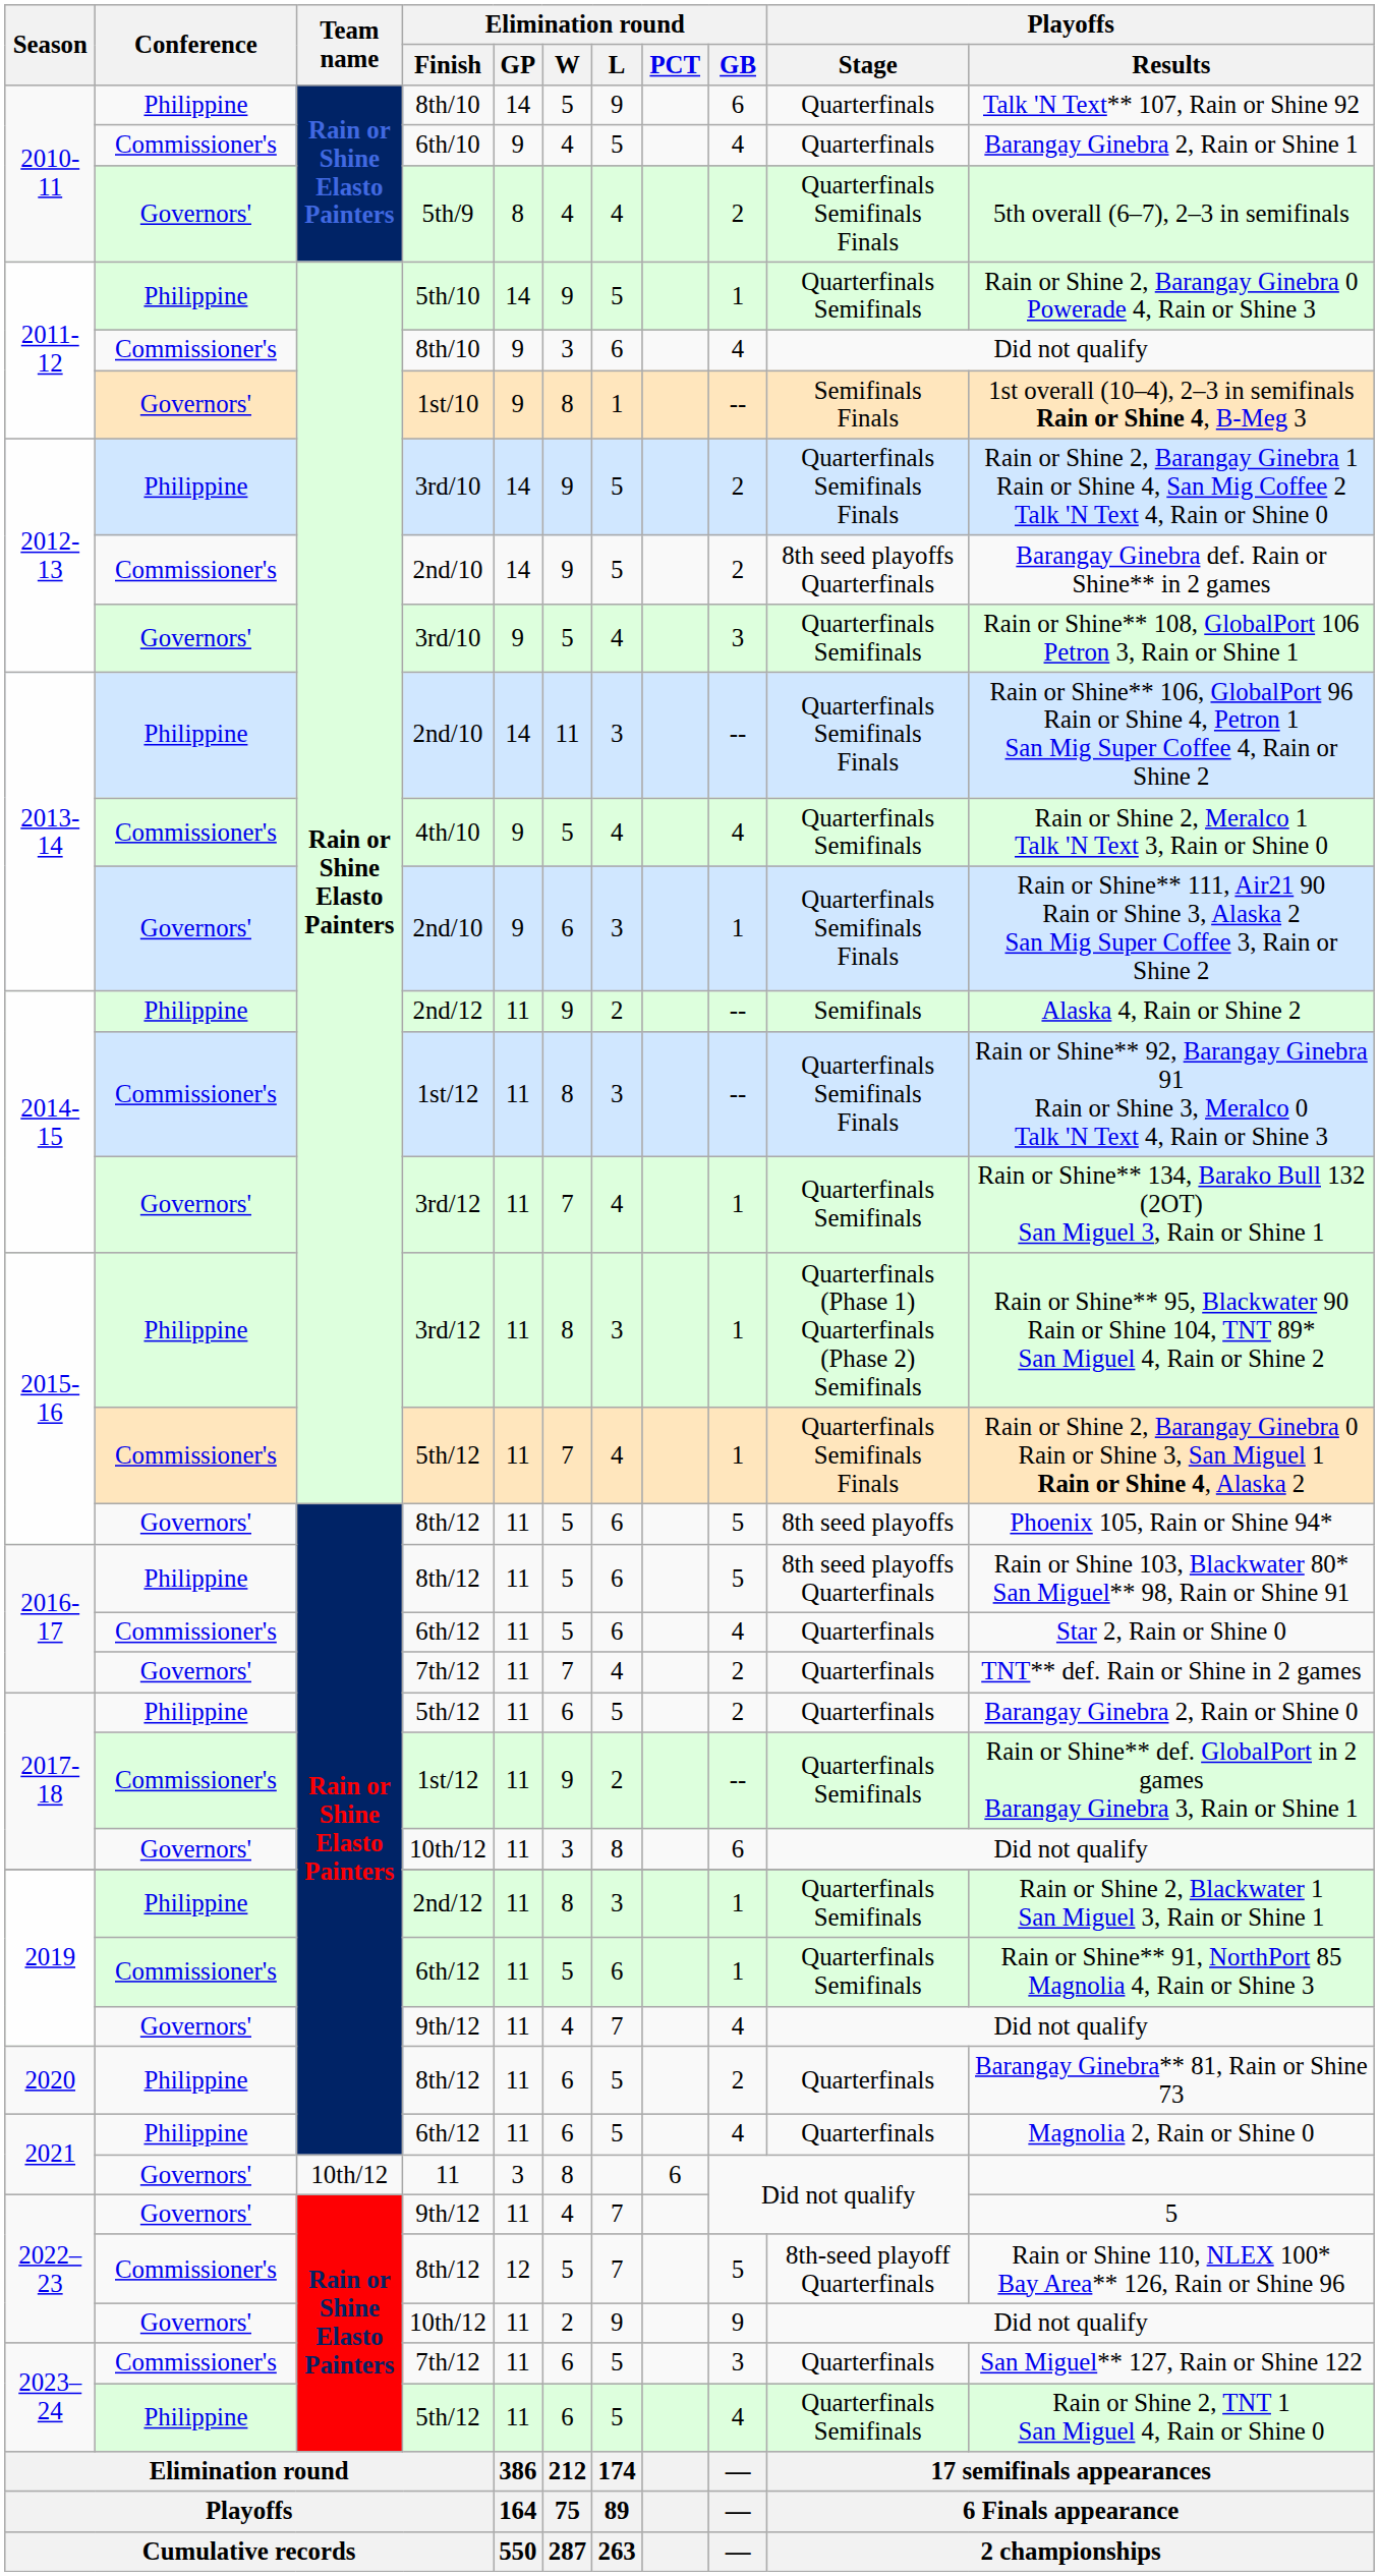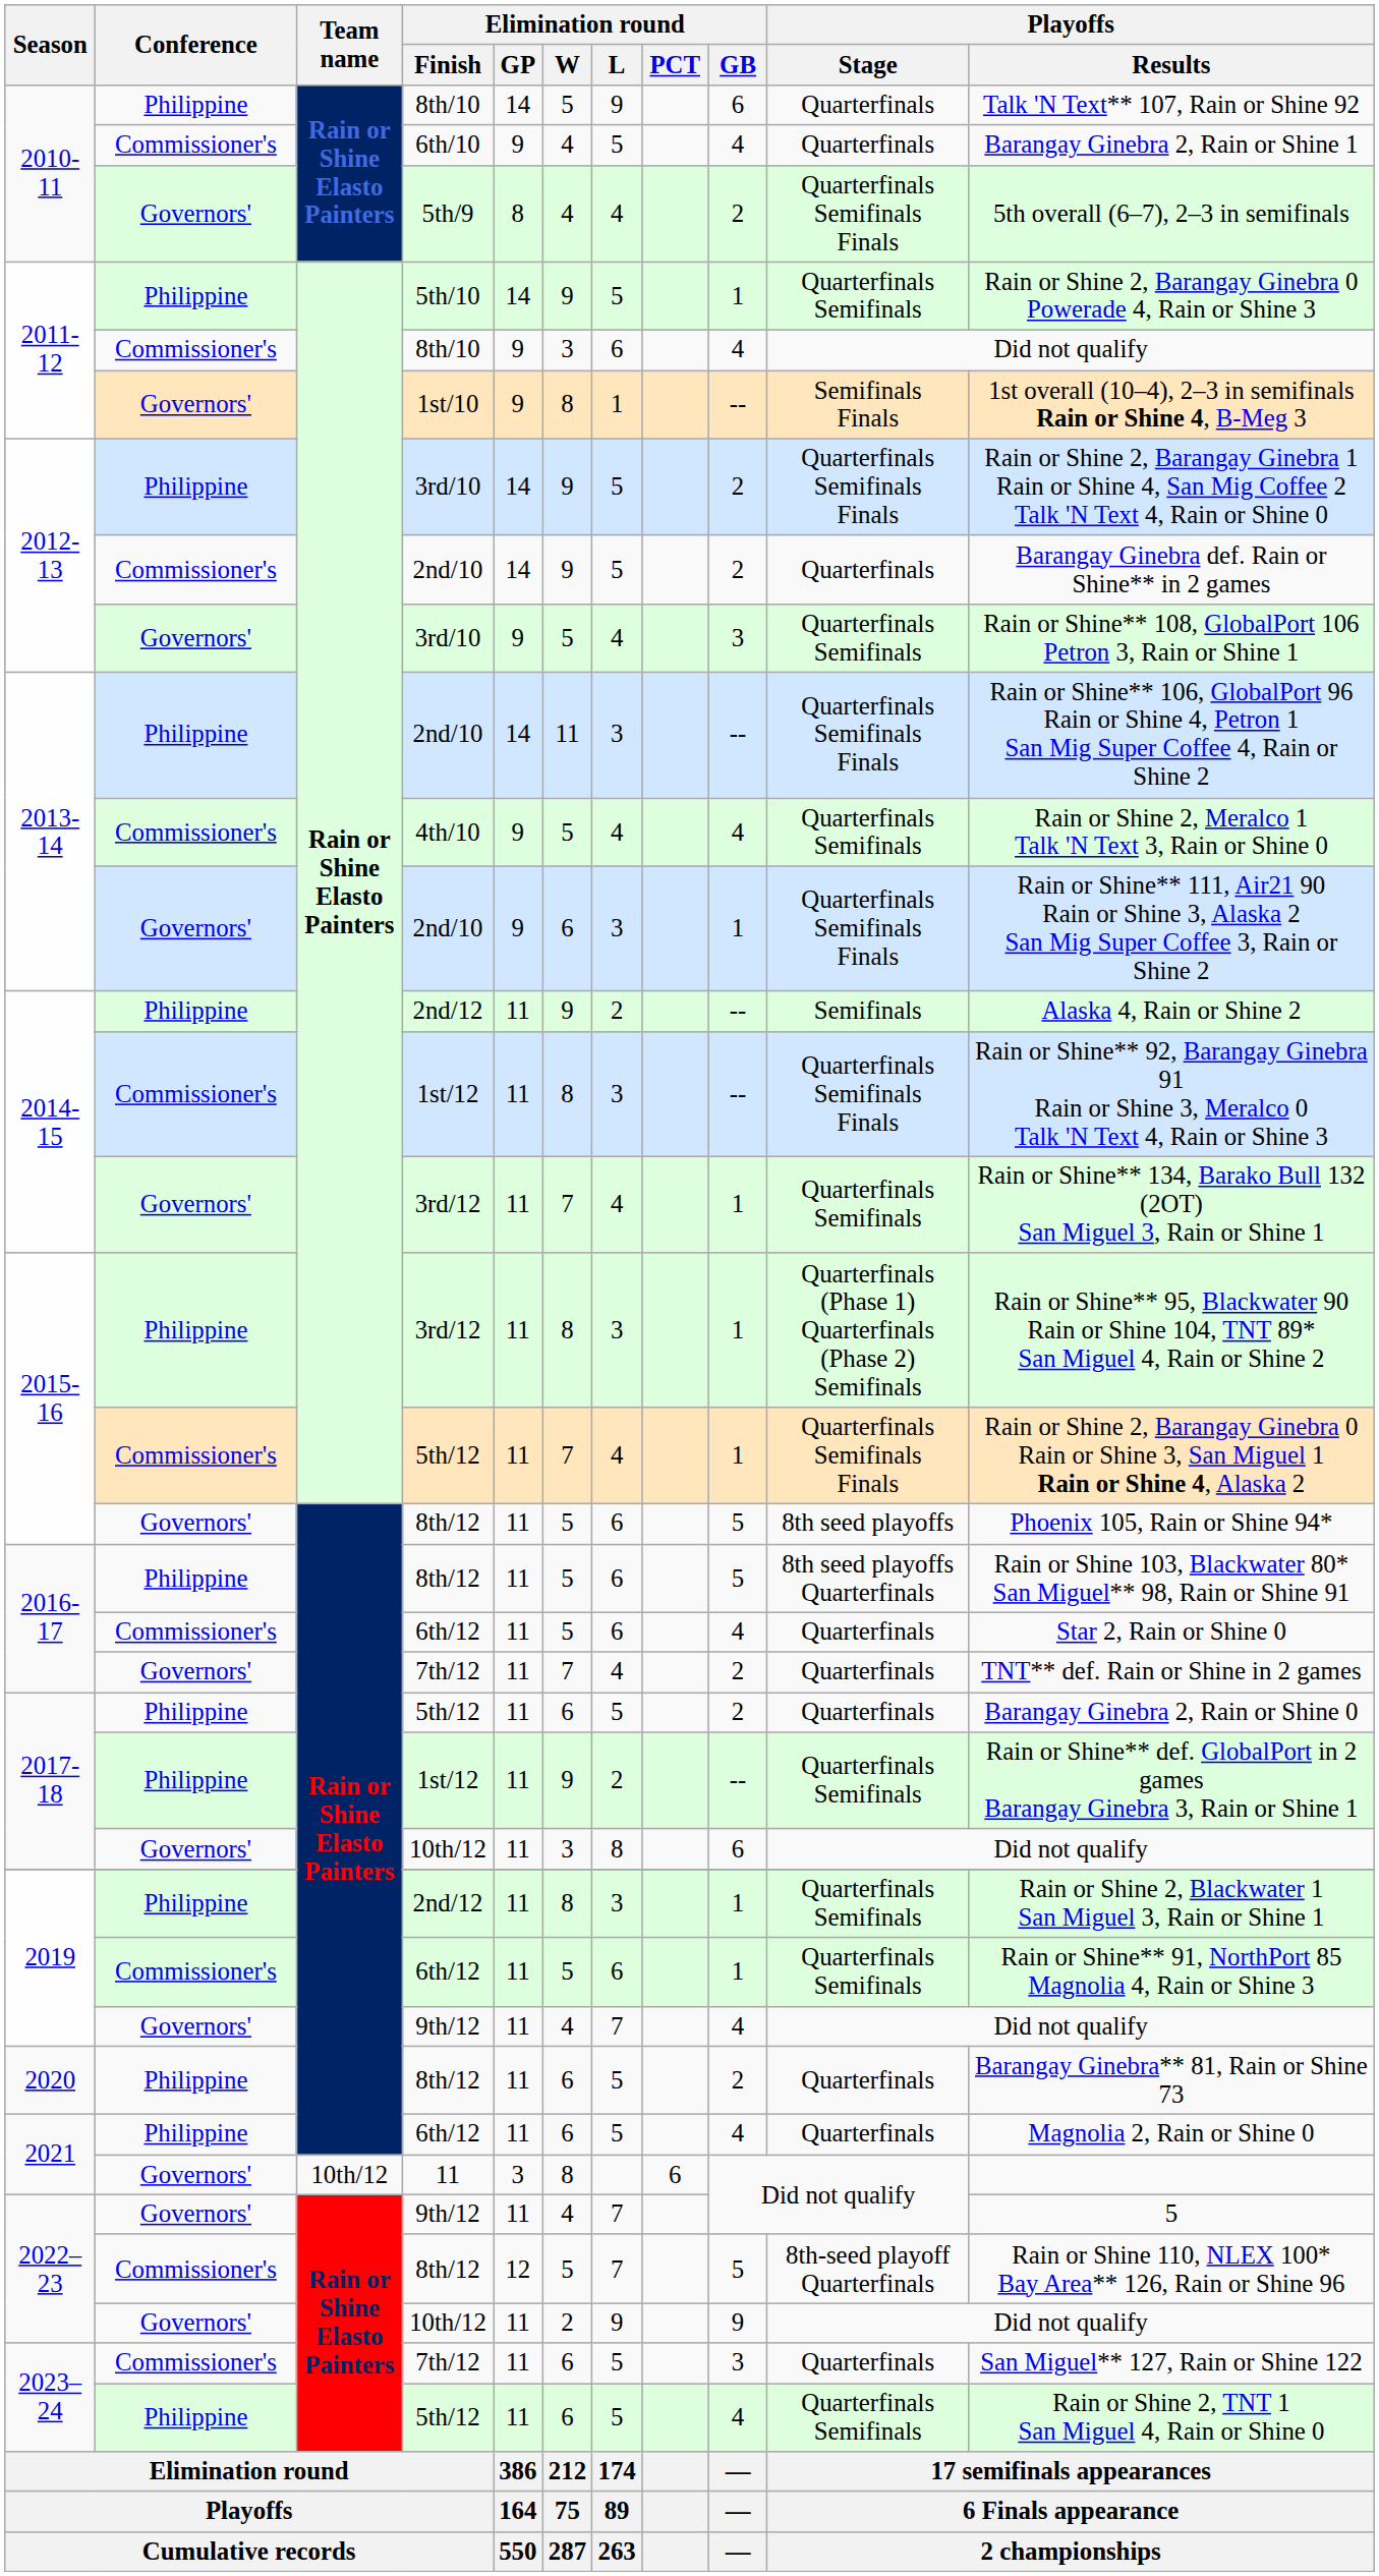2012-13 / 2nd/10 | Playoffs / Stage: 8th seed playoffs Quarterfinals -> Quarterfinals
2017-18 / 1st/12 | Conference: Commissioner's -> Philippine
